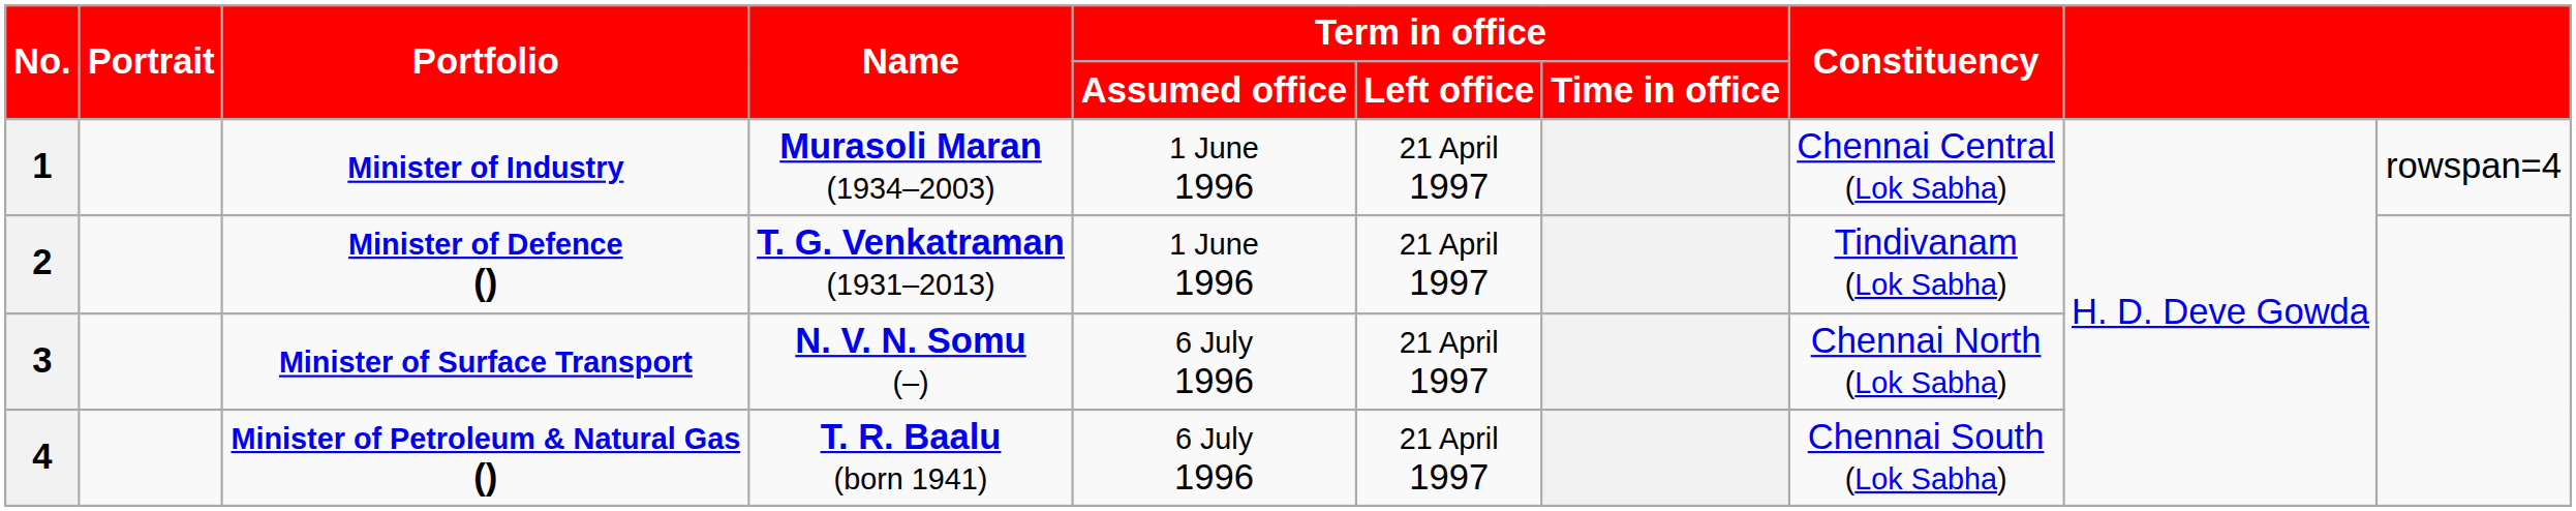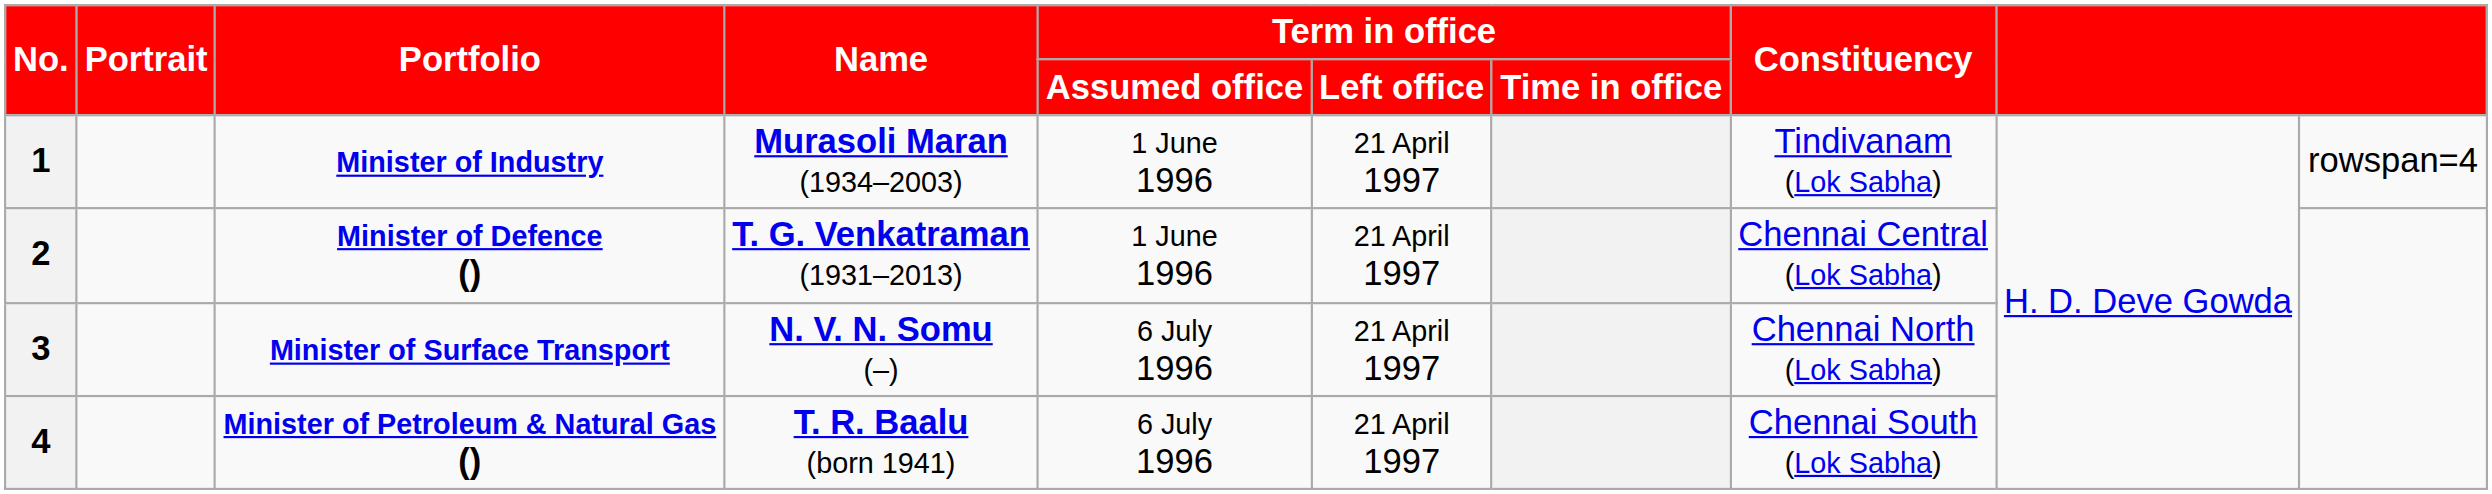1 | Constituency: Chennai Central (Lok Sabha) -> Tindivanam (Lok Sabha)
2 | Constituency: Tindivanam (Lok Sabha) -> Chennai Central (Lok Sabha)
